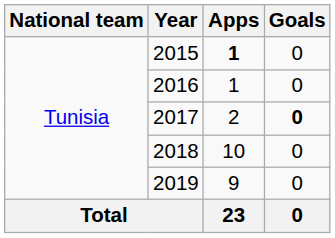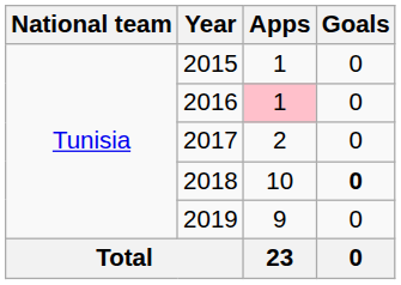2015 | Apps: bold -> normal
2016 | Apps: no background -> pink background
2017 | Goals: bold -> normal
2018 | Goals: normal -> bold
